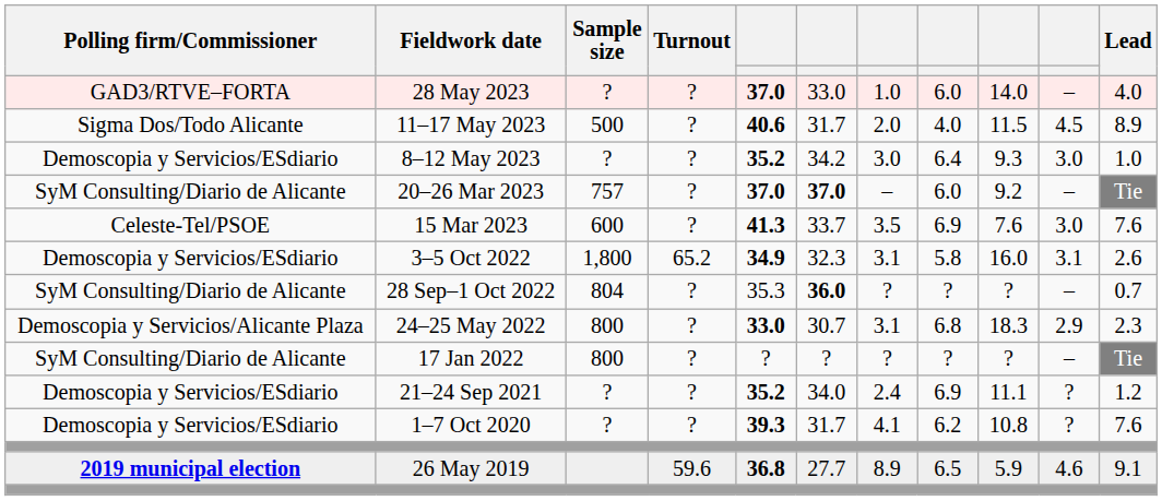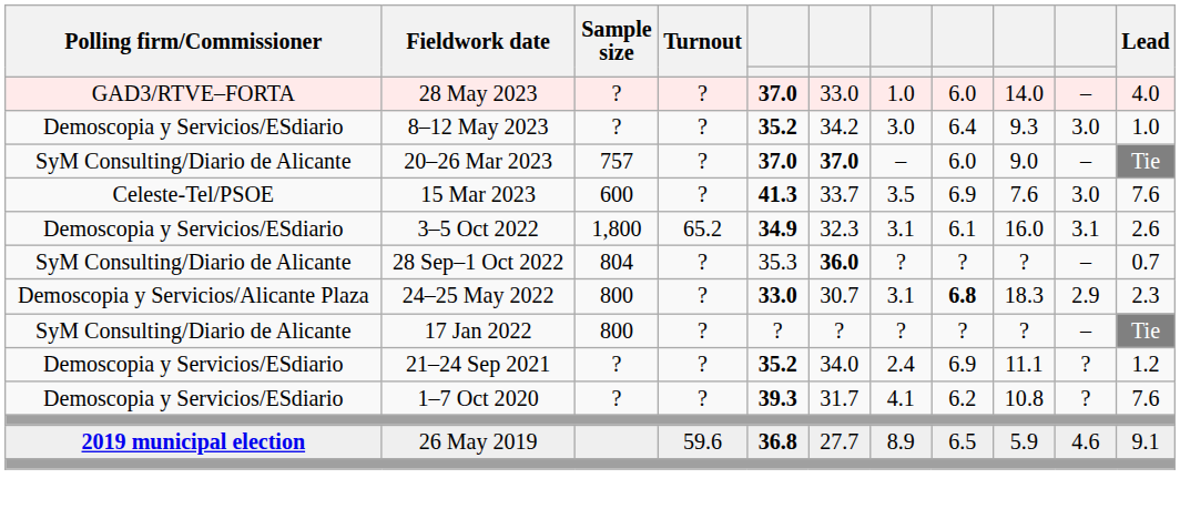- row: Sigma Dos/Todo Alicante | 11–17 May 2023 | 500 | ? | 40.6 | 31.7 | 2.0 | 4.0 | 11.5 | 4.5 | 8.9
20–26 Mar 2023 | column 9: 9.2 -> 9.0
3–5 Oct 2022 | column 8: 5.8 -> 6.1
24–25 May 2022 | column 8: normal -> bold
